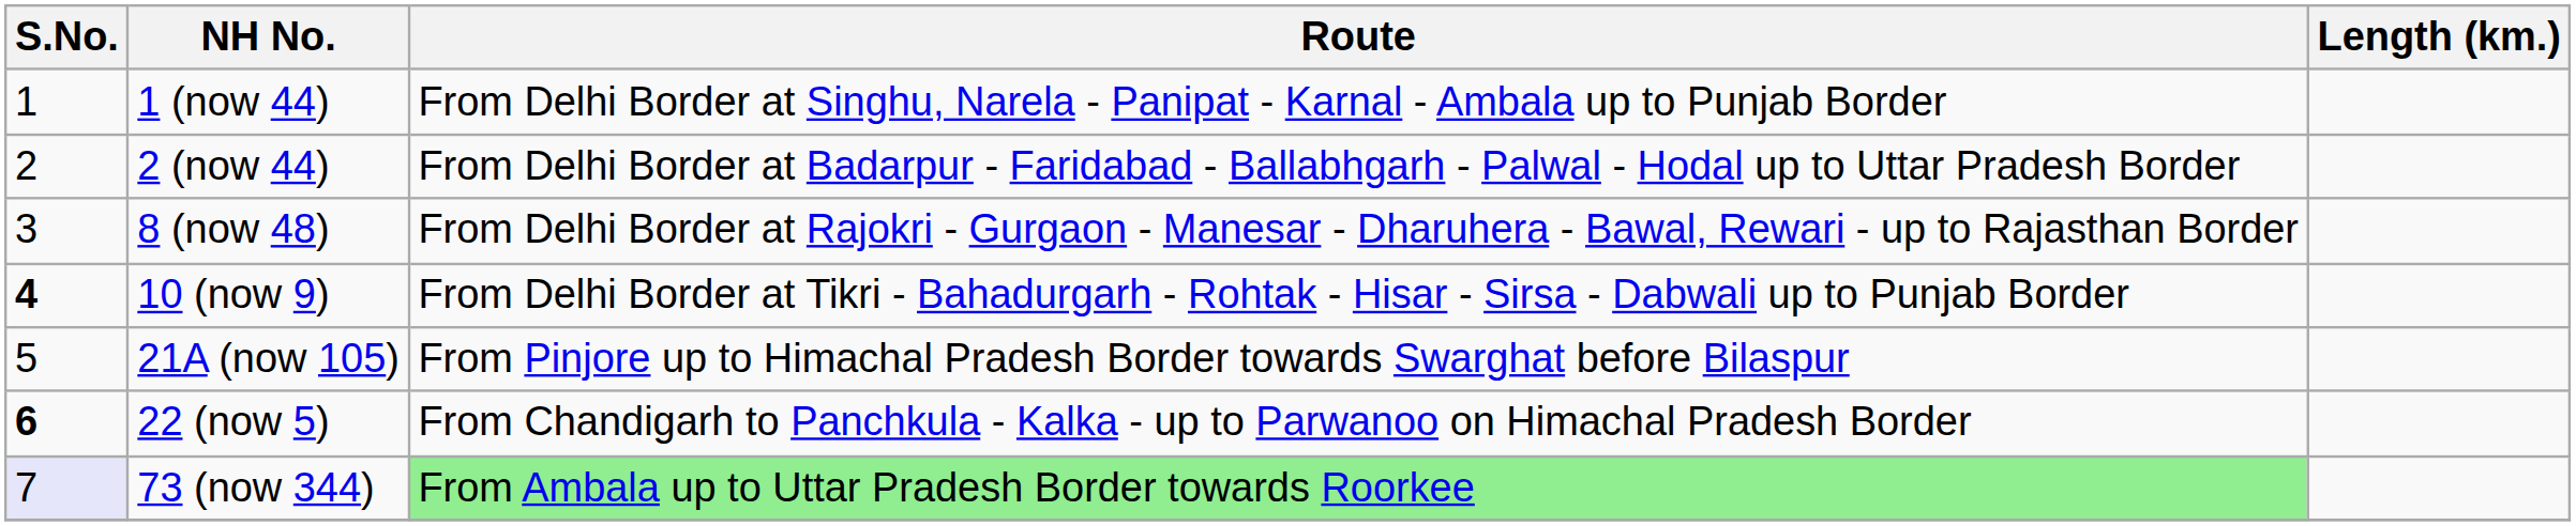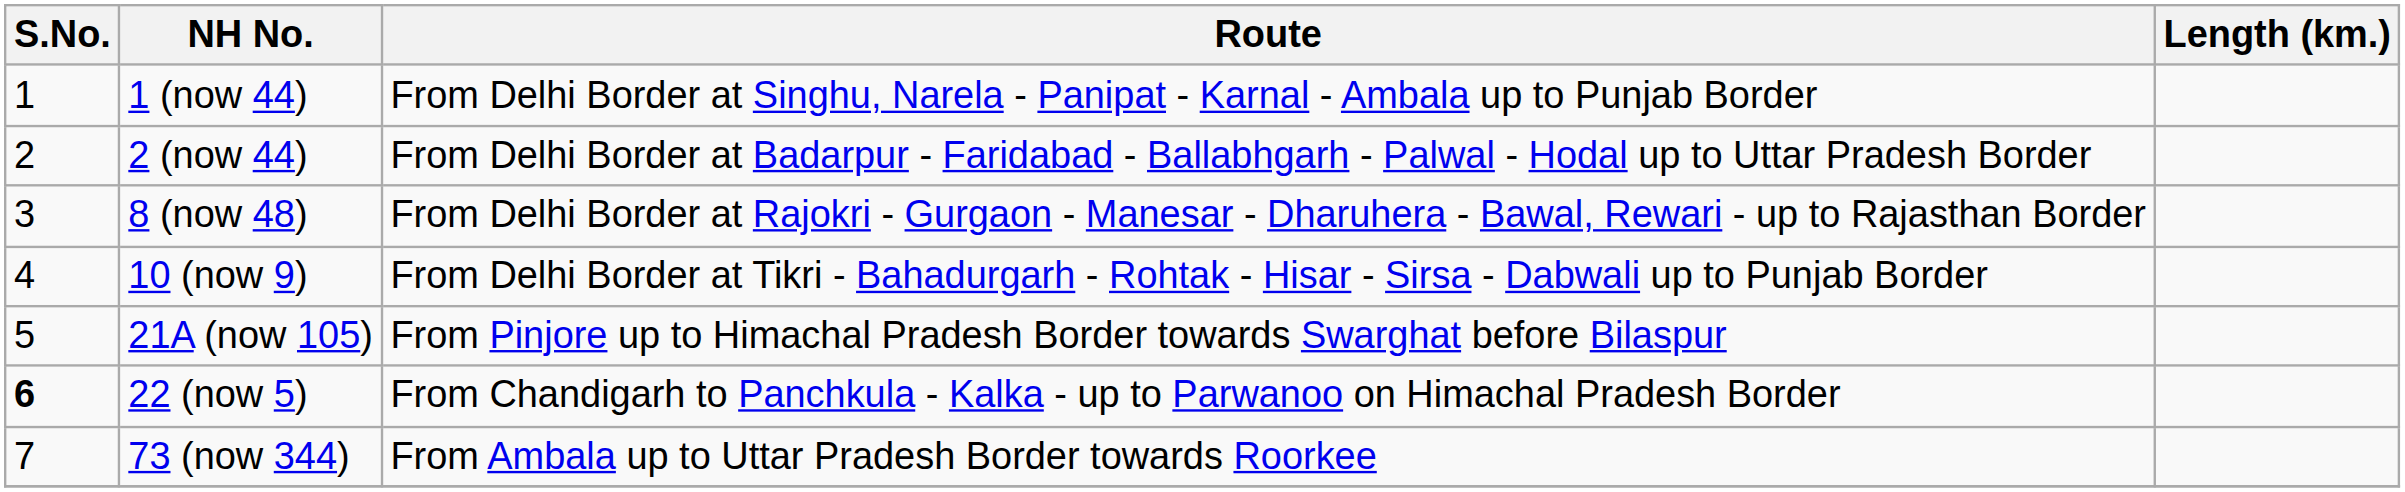10 (now 9) | S.No.: bold -> normal
73 (now 344) | S.No.: lavender background -> no background
73 (now 344) | Route: lightgreen background -> no background
